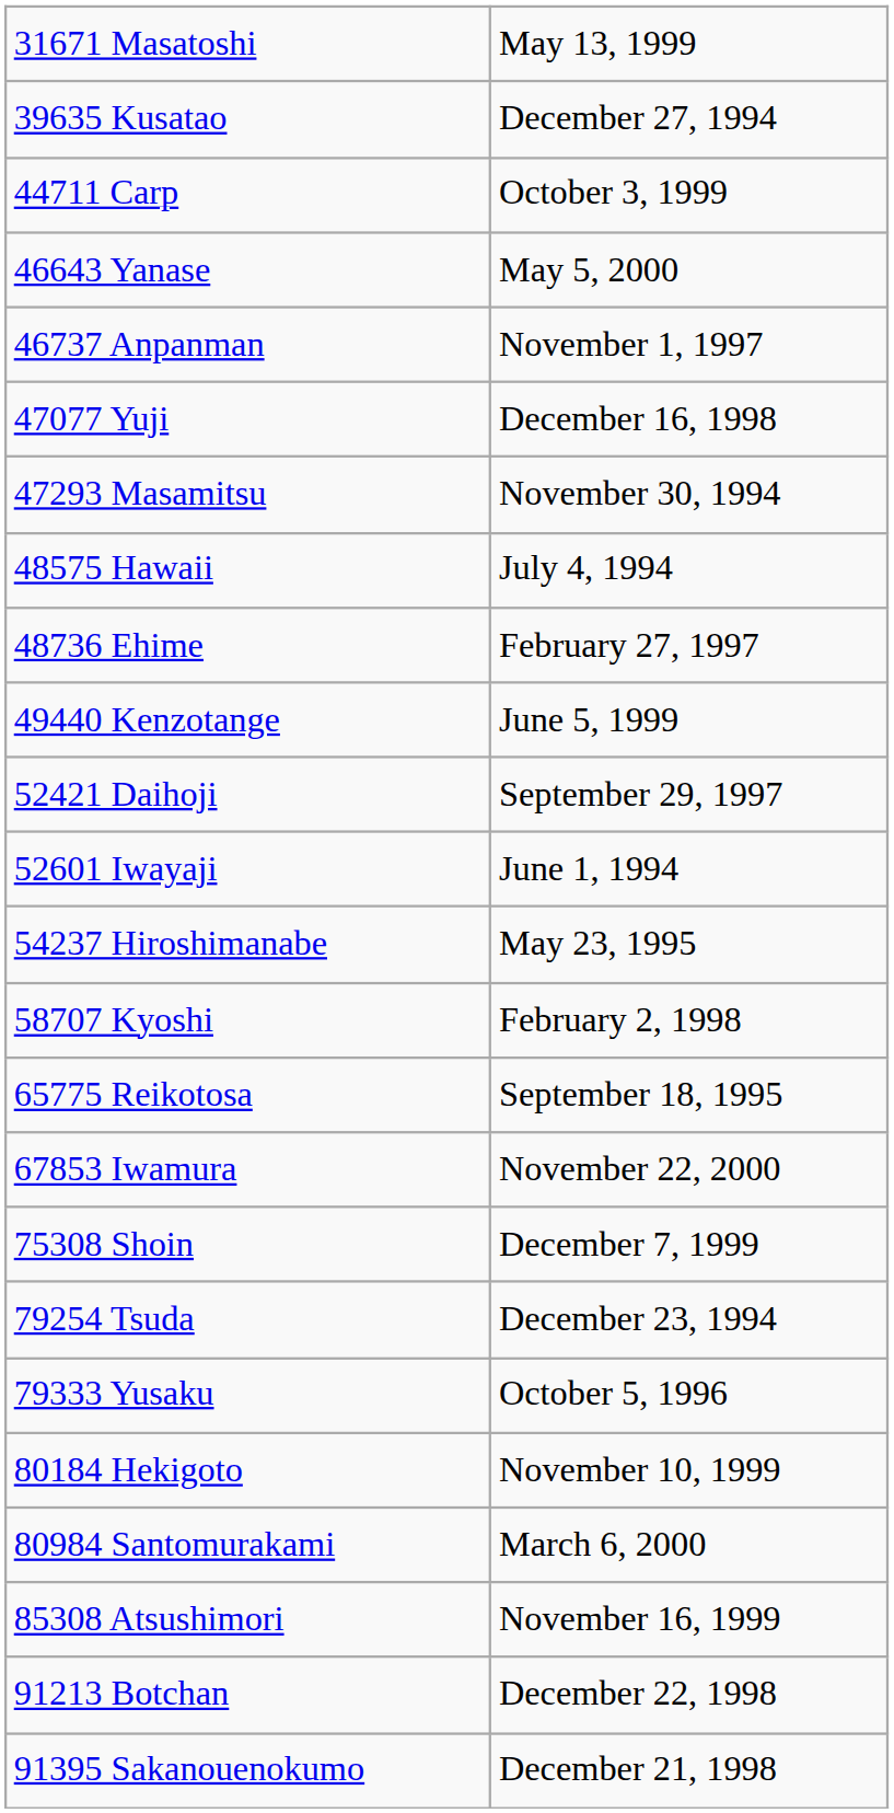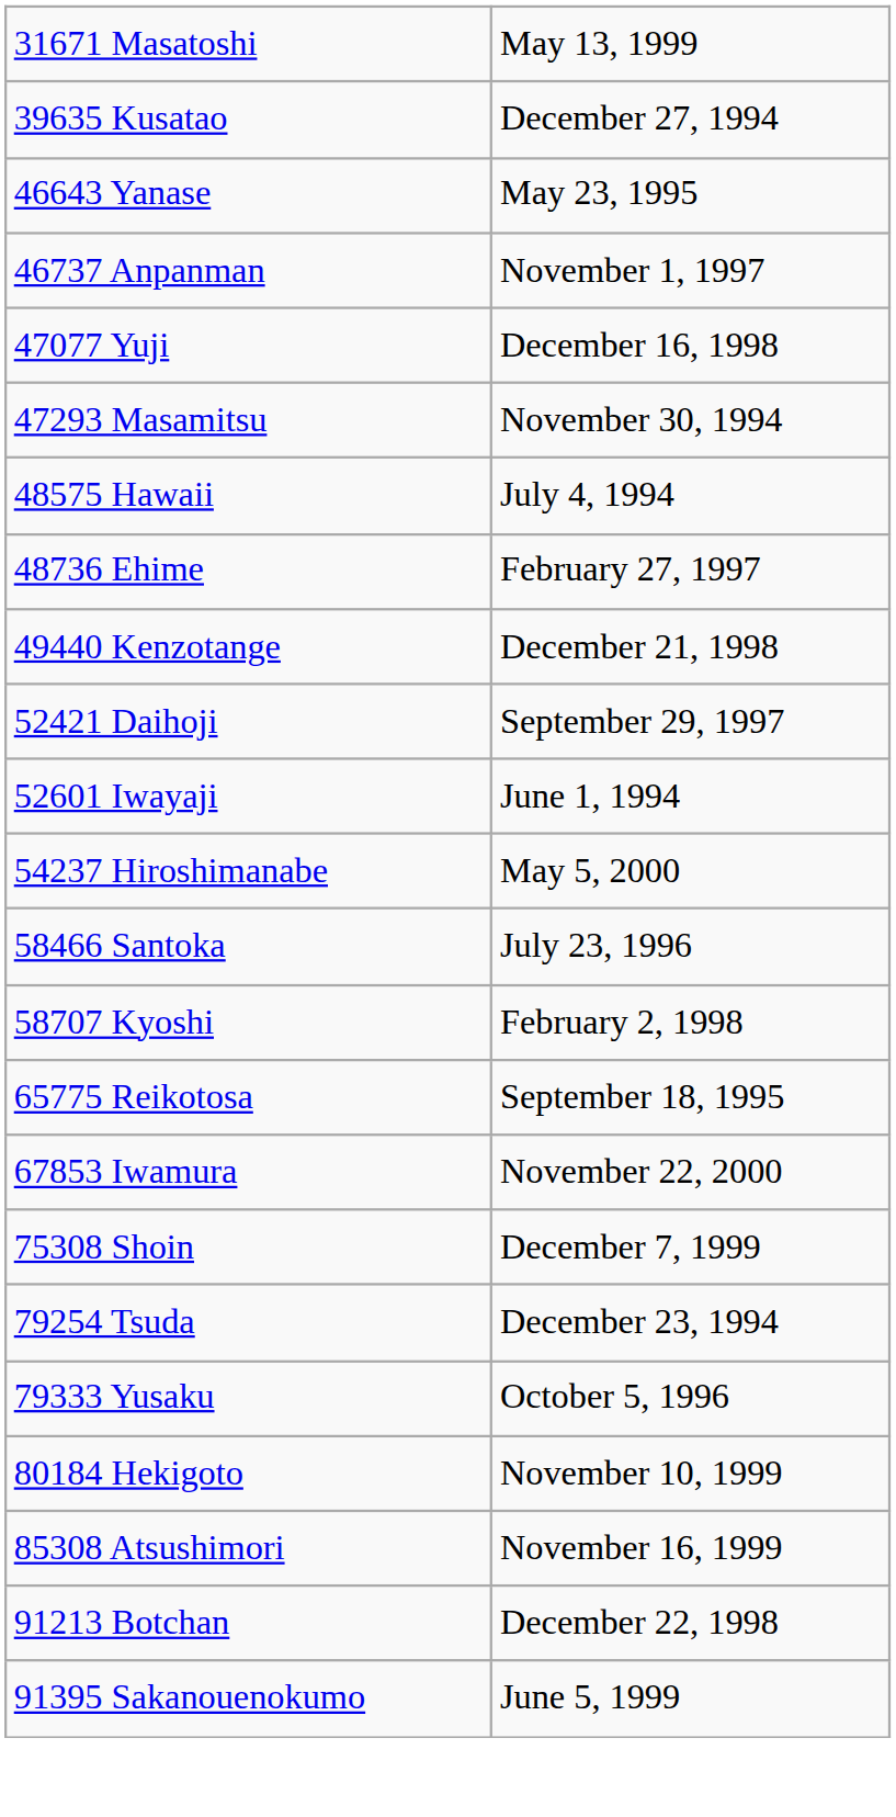- row: 44711 Carp | October 3, 1999
46643 Yanase | column 2: May 5, 2000 -> May 23, 1995
49440 Kenzotange | column 2: June 5, 1999 -> December 21, 1998
54237 Hiroshimanabe | column 2: May 23, 1995 -> May 5, 2000
+ row: 58466 Santoka | July 23, 1996
- row: 80984 Santomurakami | March 6, 2000
91395 Sakanouenokumo | column 2: December 21, 1998 -> June 5, 1999
